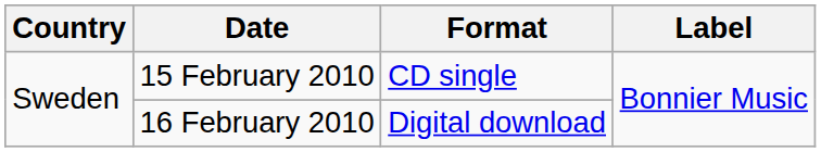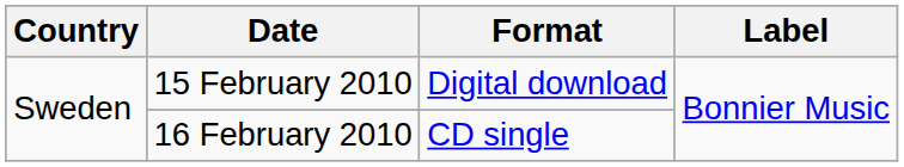15 February 2010 | Format: CD single -> Digital download
16 February 2010 | Format: Digital download -> CD single
